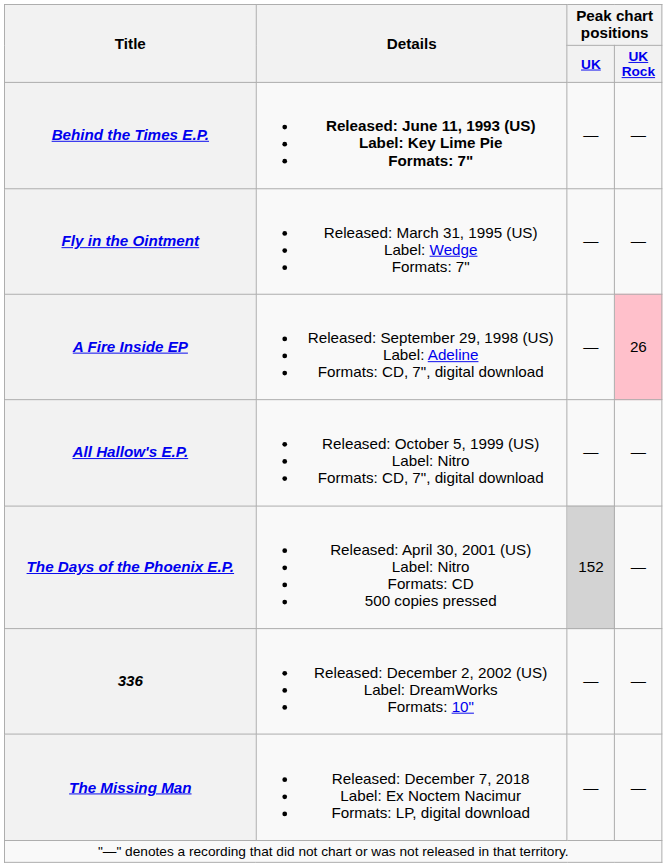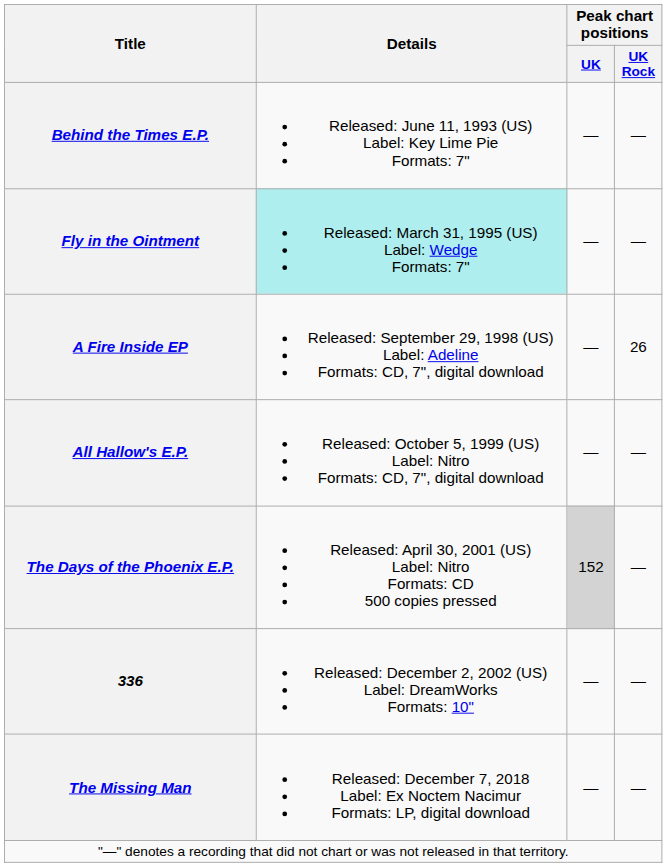Behind the Times E.P. | Details: bold -> normal
Fly in the Ointment | Details: no background -> paleturquoise background
A Fire Inside EP | Peak chart positions / UK Rock: pink background -> no background
